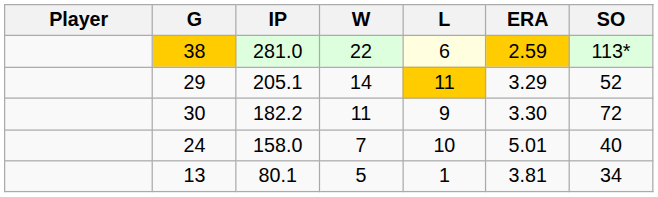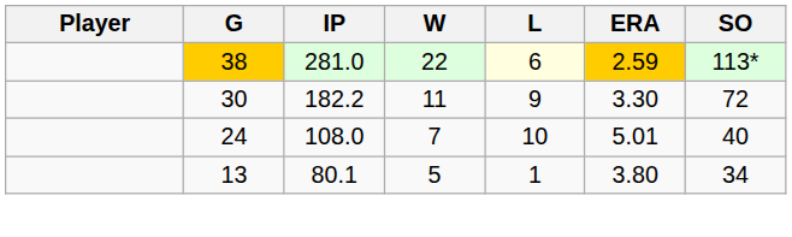- row: 29 | 205.1 | 14 | 11 | 3.29 | 52
24 | IP: 158.0 -> 108.0
13 | ERA: 3.81 -> 3.80
